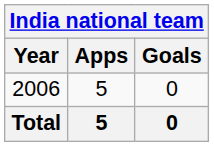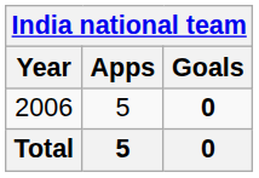2006 | Goals: normal -> bold
